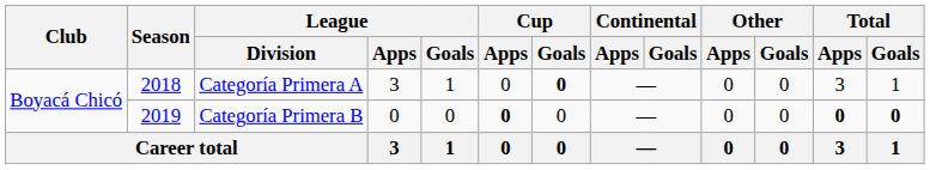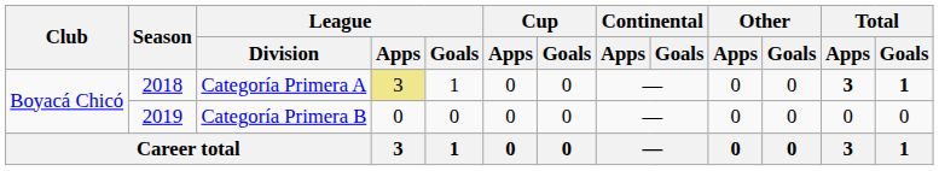Categoría Primera A | League / Apps: no background -> khaki background
Categoría Primera A | Cup / Goals: bold -> normal
Categoría Primera A | Total / Apps: normal -> bold
Categoría Primera A | Total / Goals: normal -> bold
Categoría Primera B | Cup / Apps: bold -> normal
Categoría Primera B | Total / Apps: bold -> normal
Categoría Primera B | Total / Goals: bold -> normal
